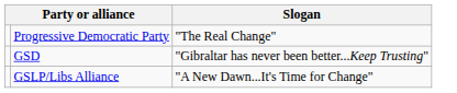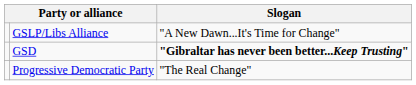rows swapped: GSLP/Libs Alliance <-> Progressive Democratic Party
GSD | Slogan: normal -> bold
